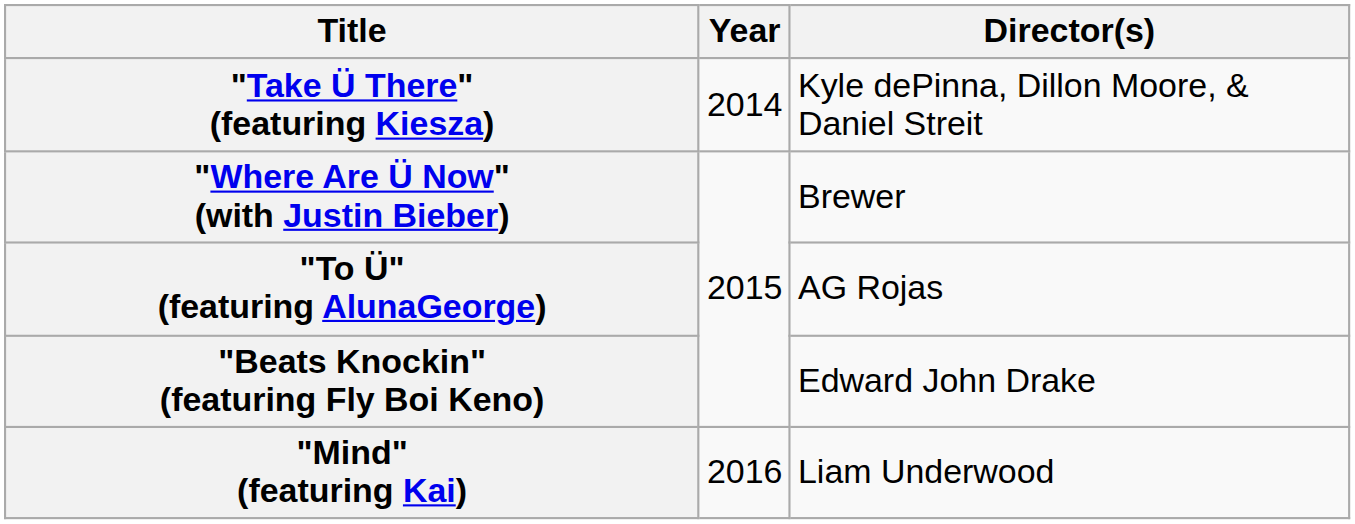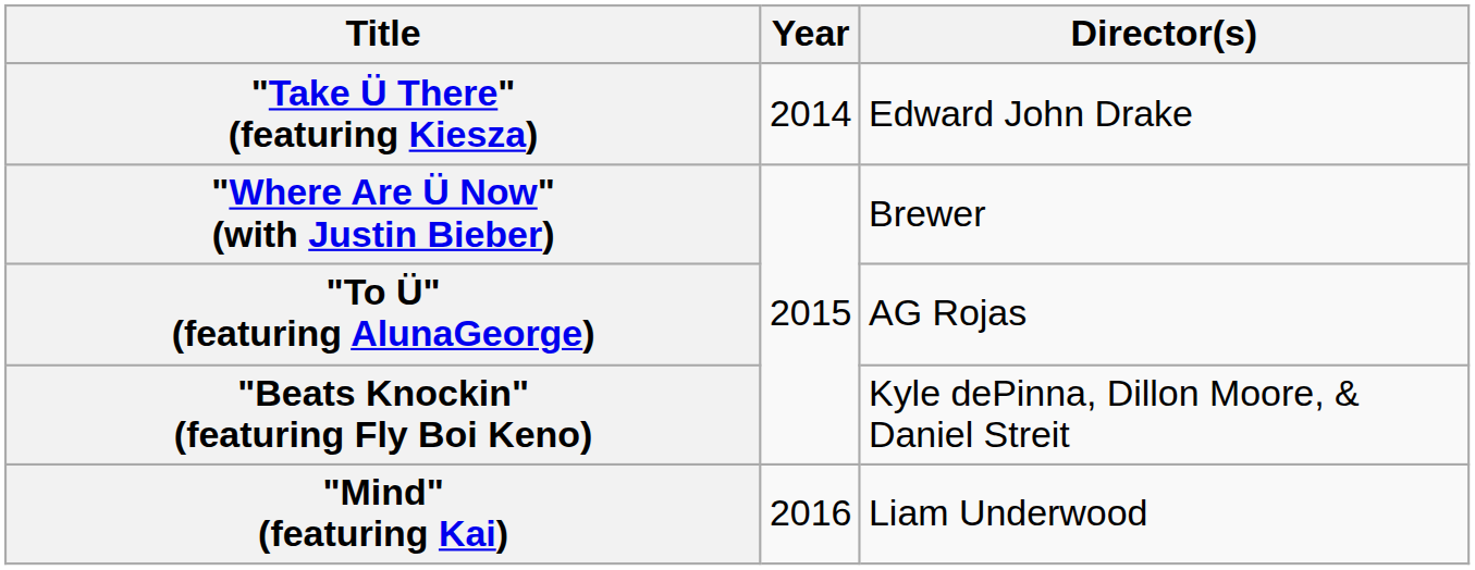"Take Ü There" (featuring Kiesza) | Director(s): Kyle dePinna, Dillon Moore, & Daniel Streit -> Edward John Drake
"Beats Knockin" (featuring Fly Boi Keno) | Director(s): Edward John Drake -> Kyle dePinna, Dillon Moore, & Daniel Streit
